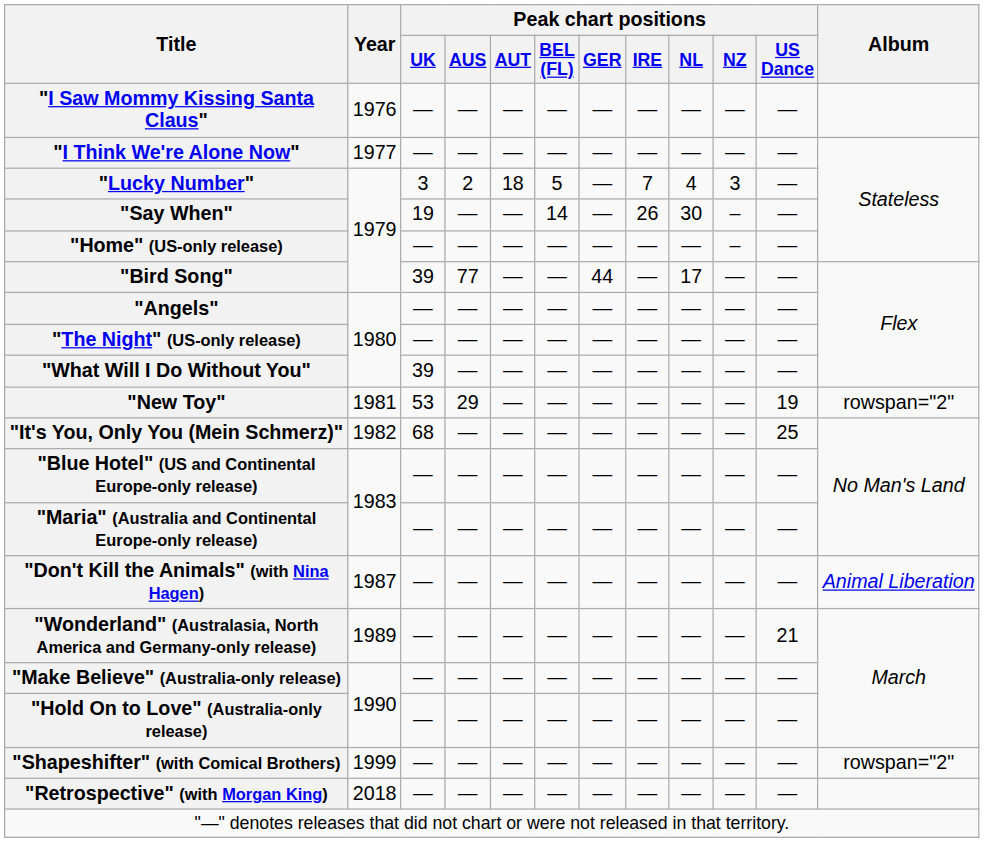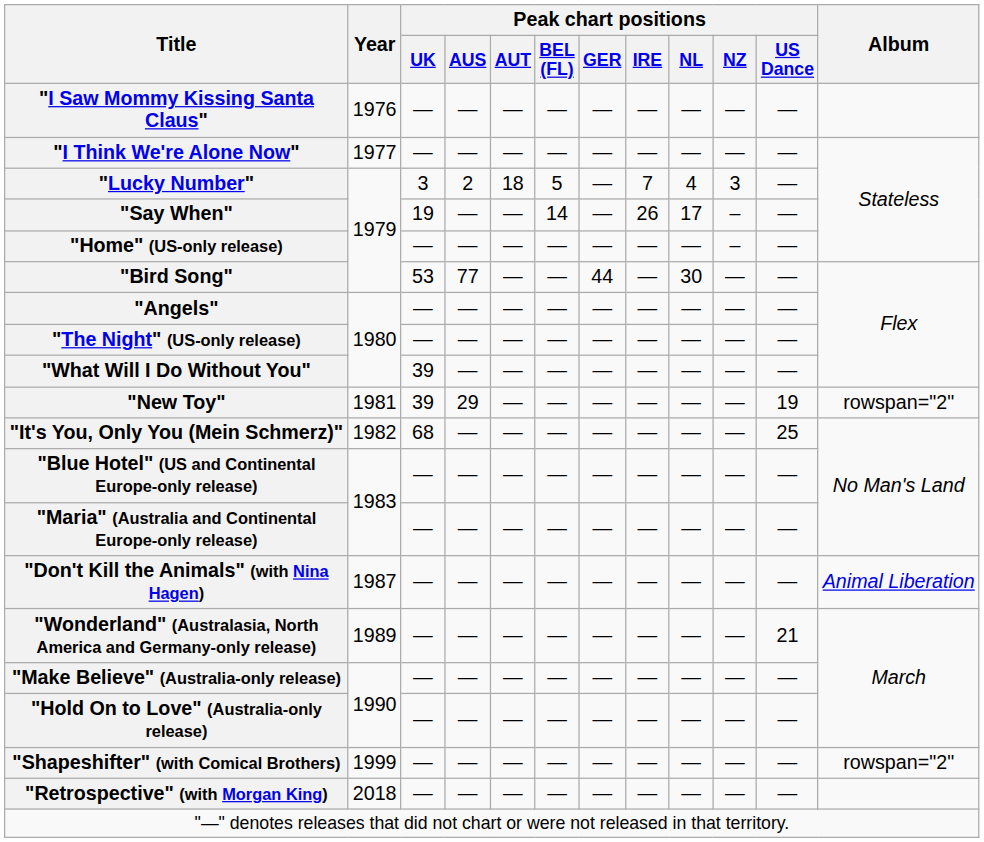"Say When" | Peak chart positions / NL: 30 -> 17
"Bird Song" | Peak chart positions / UK: 39 -> 53
"Bird Song" | Peak chart positions / NL: 17 -> 30
"New Toy" | Peak chart positions / UK: 53 -> 39
